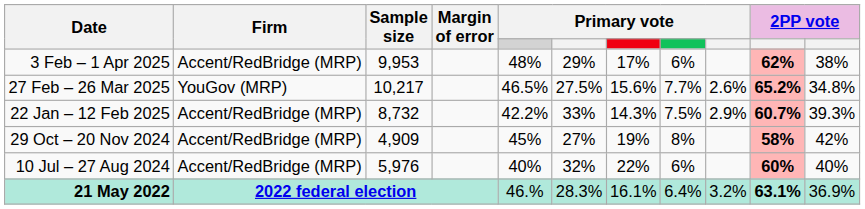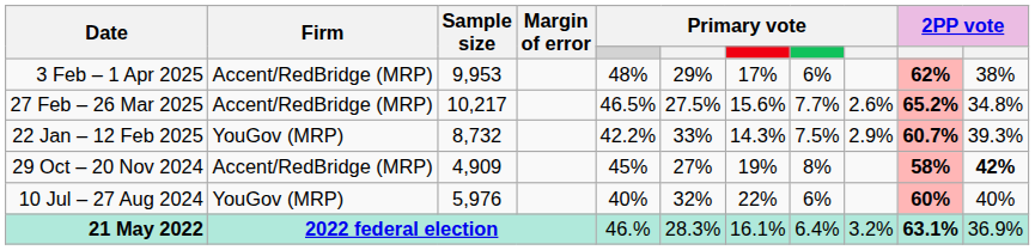27 Feb – 26 Mar 2025 | Firm: YouGov (MRP) -> Accent/RedBridge (MRP)
22 Jan – 12 Feb 2025 | Firm: Accent/RedBridge (MRP) -> YouGov (MRP)
29 Oct – 20 Nov 2024 | column 11: normal -> bold
10 Jul – 27 Aug 2024 | Firm: Accent/RedBridge (MRP) -> YouGov (MRP)
